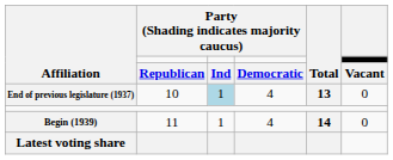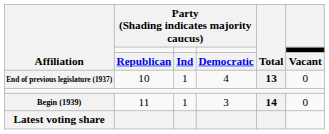End of previous legislature (1937) | column 3: lightblue background -> no background
Begin (1939) | column 4: 4 -> 3
